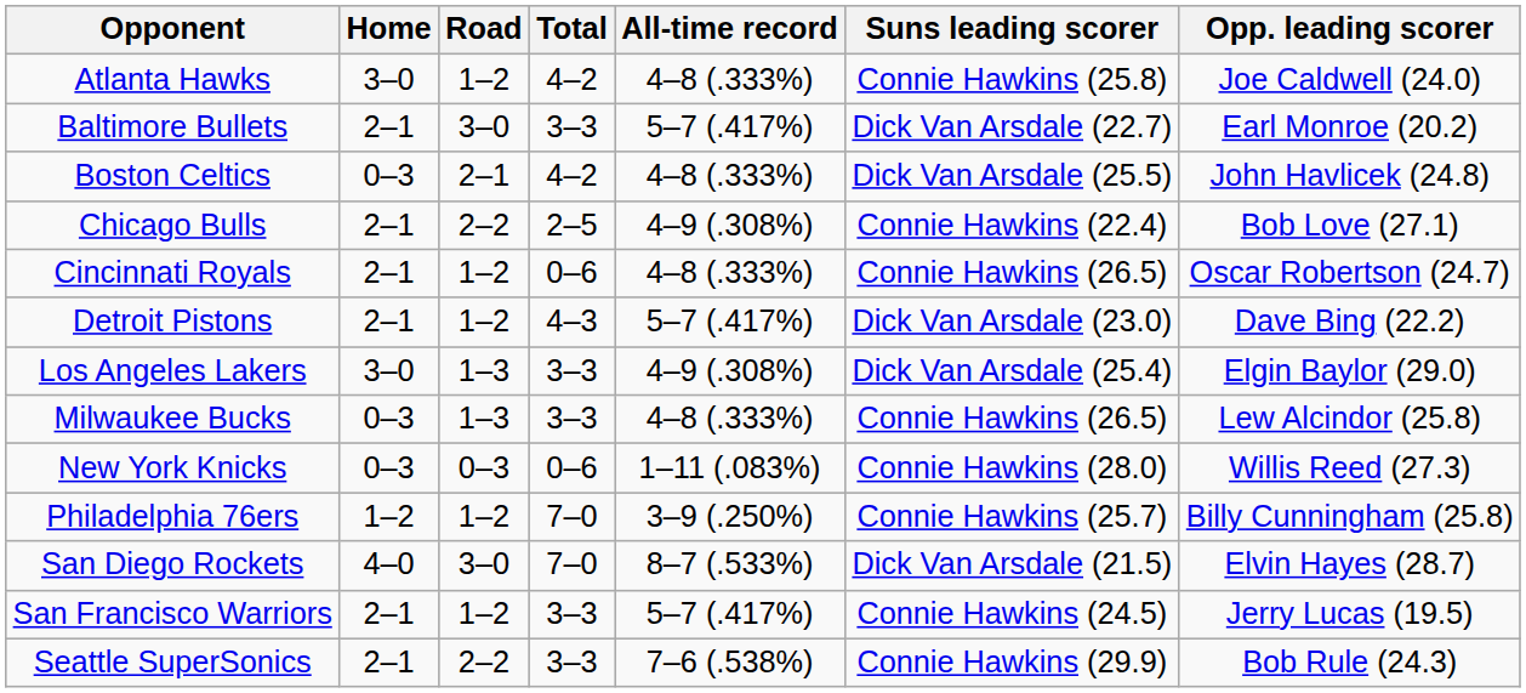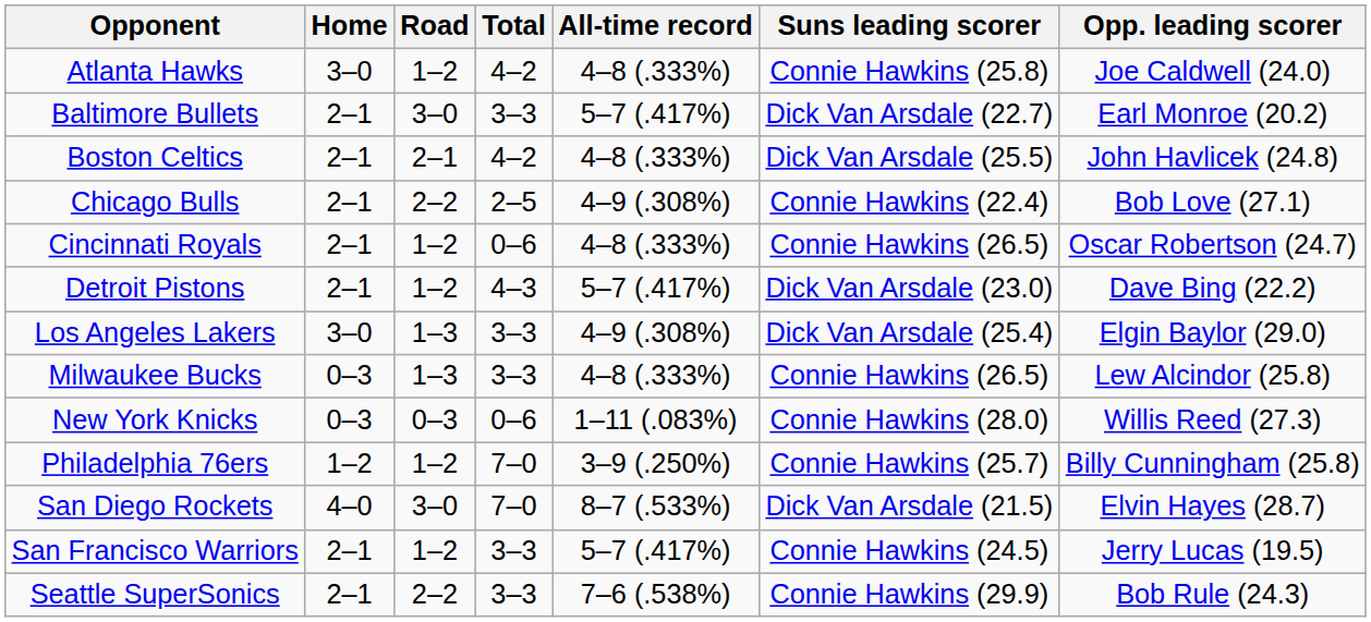Boston Celtics | Home: 0–3 -> 2–1
